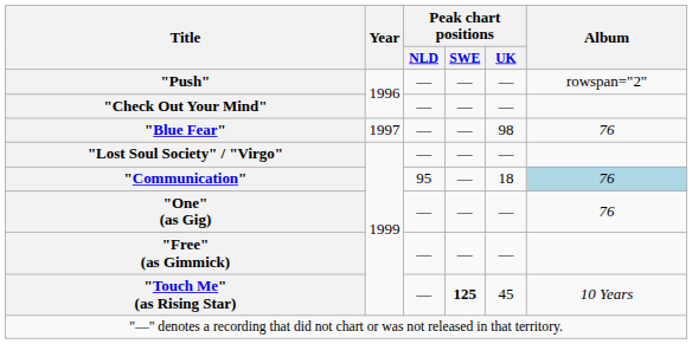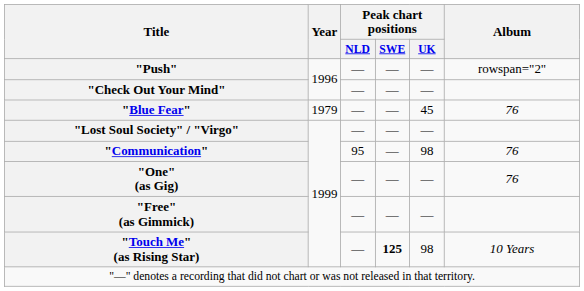"Blue Fear" | Year: 1997 -> 1979
"Blue Fear" | Peak chart positions / UK: 98 -> 45
"Communication" | Peak chart positions / UK: 18 -> 98
"Communication" | Album: lightblue background -> no background
"Touch Me" (as Rising Star) | Peak chart positions / UK: 45 -> 98
